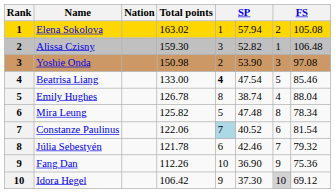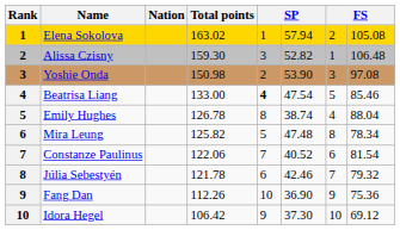Constanze Paulinus | column 5: lightblue background -> no background
Idora Hegel | column 7: lightgrey background -> no background
